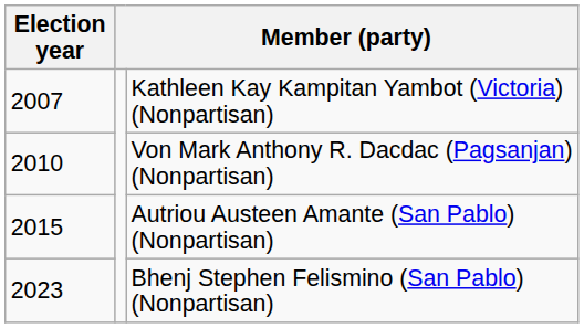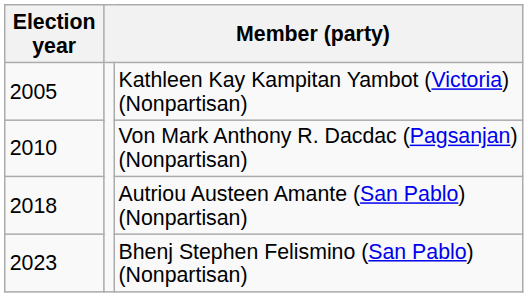Kathleen Kay Kampitan Yambot (Victoria) (Nonpartisan) | Election year: 2007 -> 2005
Autriou Austeen Amante (San Pablo) (Nonpartisan) | Election year: 2015 -> 2018
